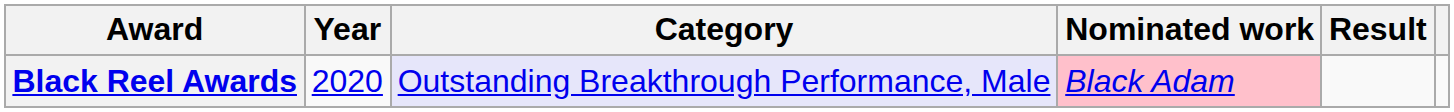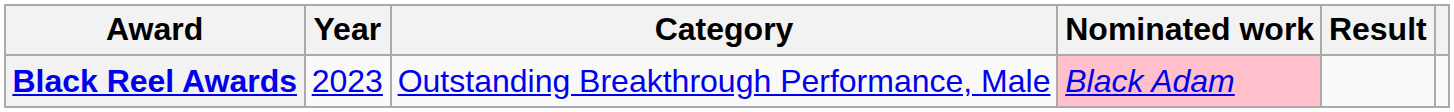Black Reel Awards | Year: 2020 -> 2023
Black Reel Awards | Category: lavender background -> no background
